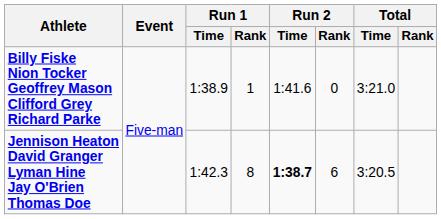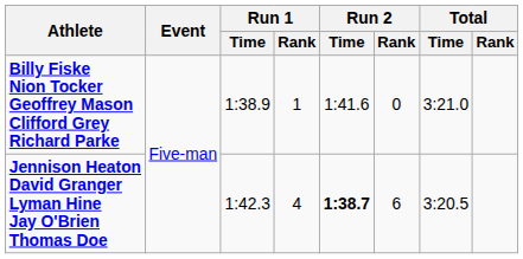row 4 | Run 1 / Rank: 8 -> 4
